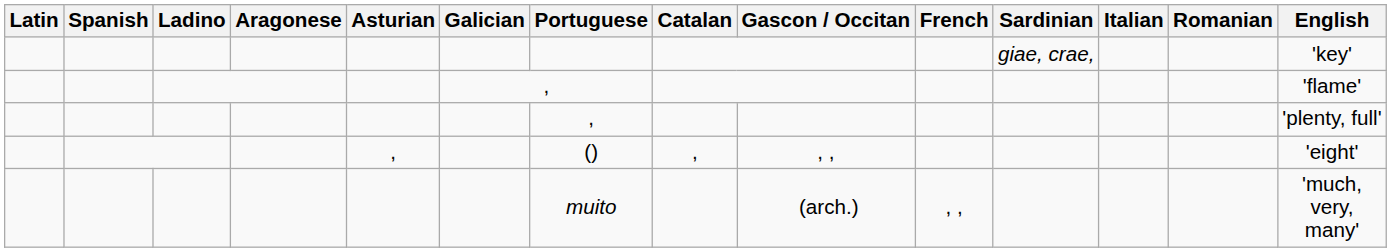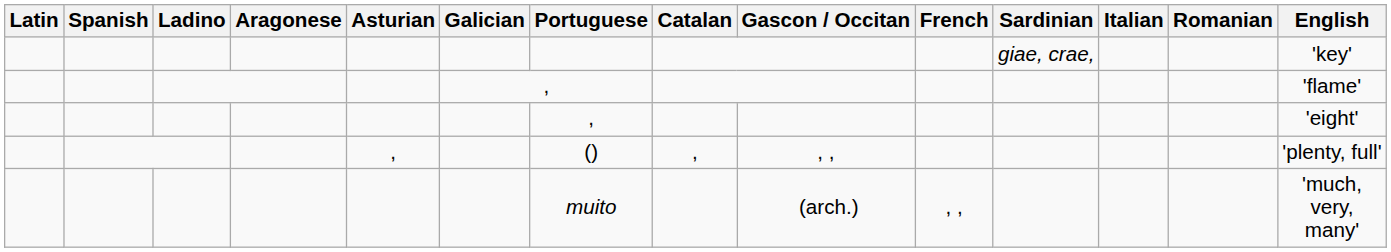row 4 | English: 'plenty, full' -> 'eight'
row 5 | English: 'eight' -> 'plenty, full'
